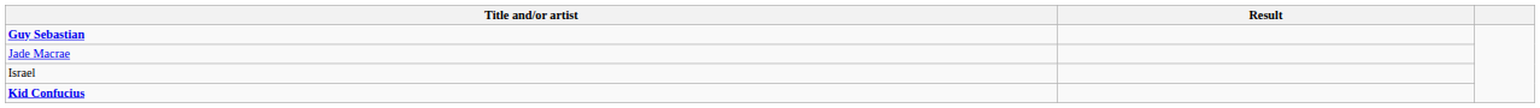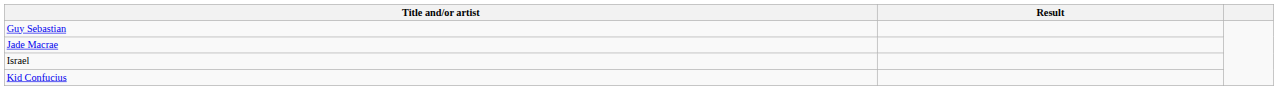Guy Sebastian | Title and/or artist: bold -> normal
Kid Confucius | Title and/or artist: bold -> normal
